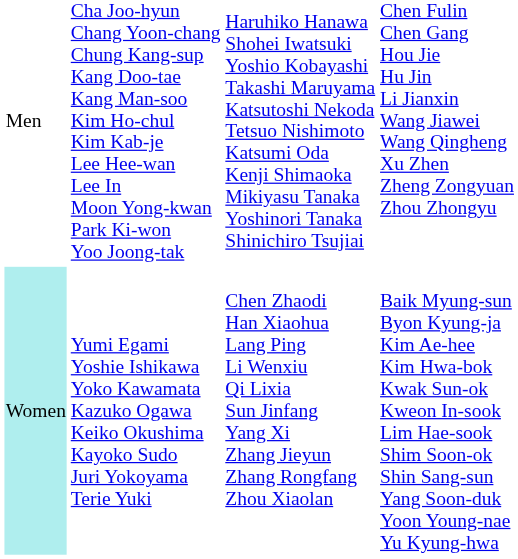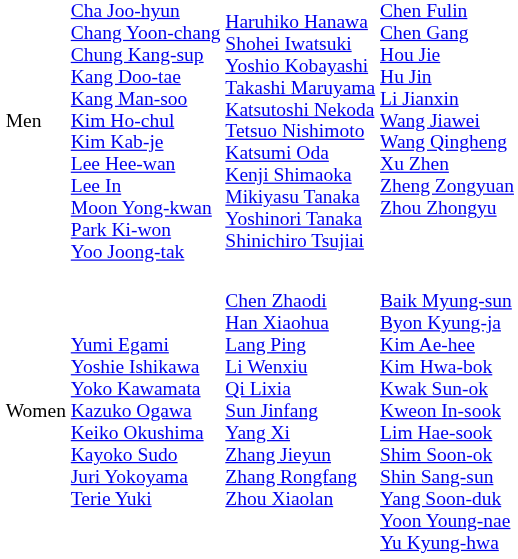Women | column 1: paleturquoise background -> no background
